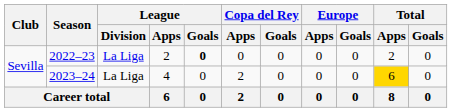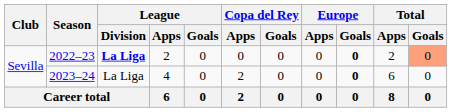2022–23 | League / Division: normal -> bold
2022–23 | League / Goals: bold -> normal
2022–23 | Europe / Goals: normal -> bold
2022–23 | Total / Goals: no background -> lightsalmon background
2023–24 | Europe / Goals: normal -> bold
2023–24 | Total / Apps: gold background -> no background
